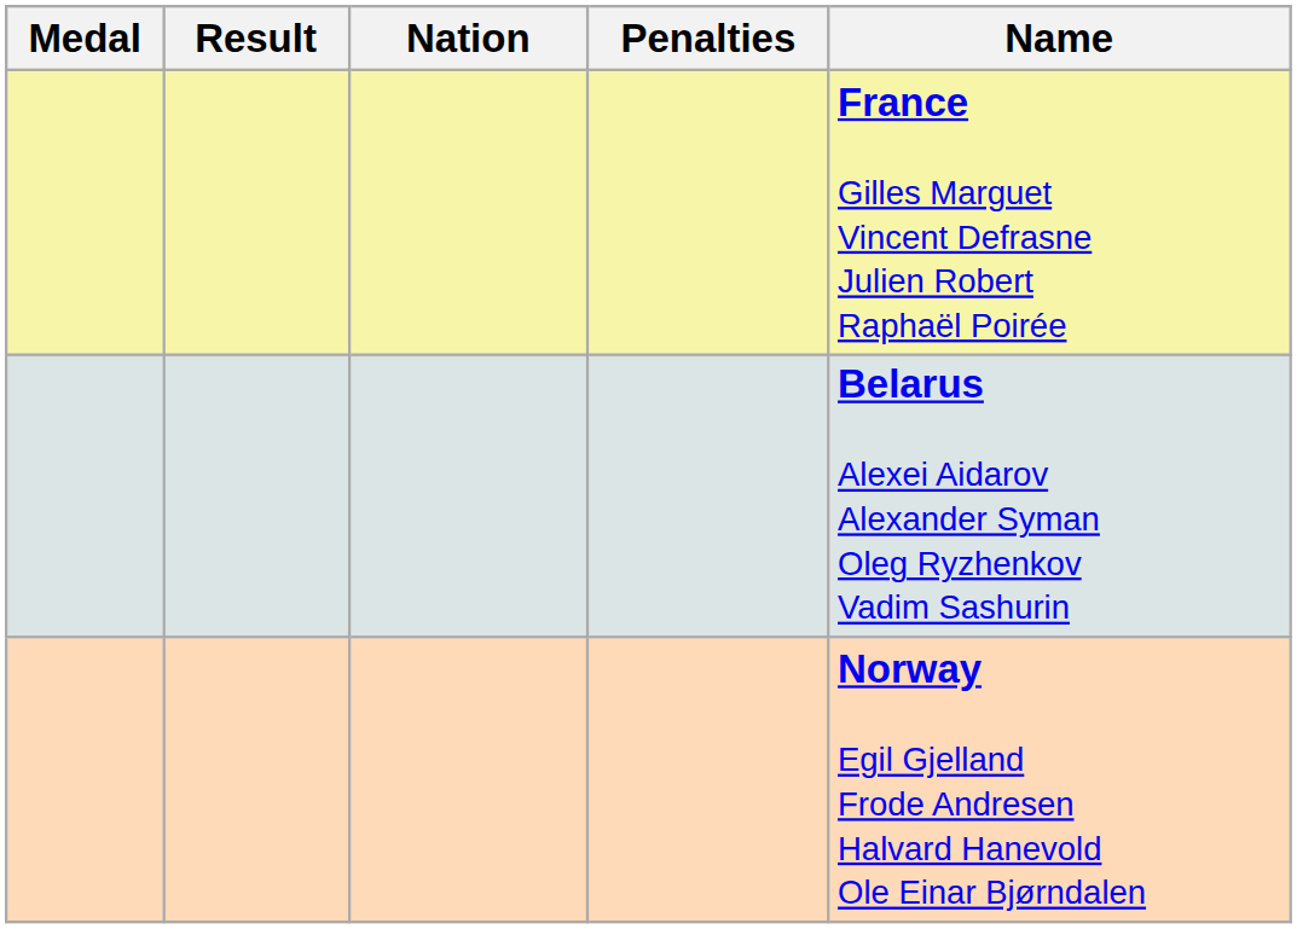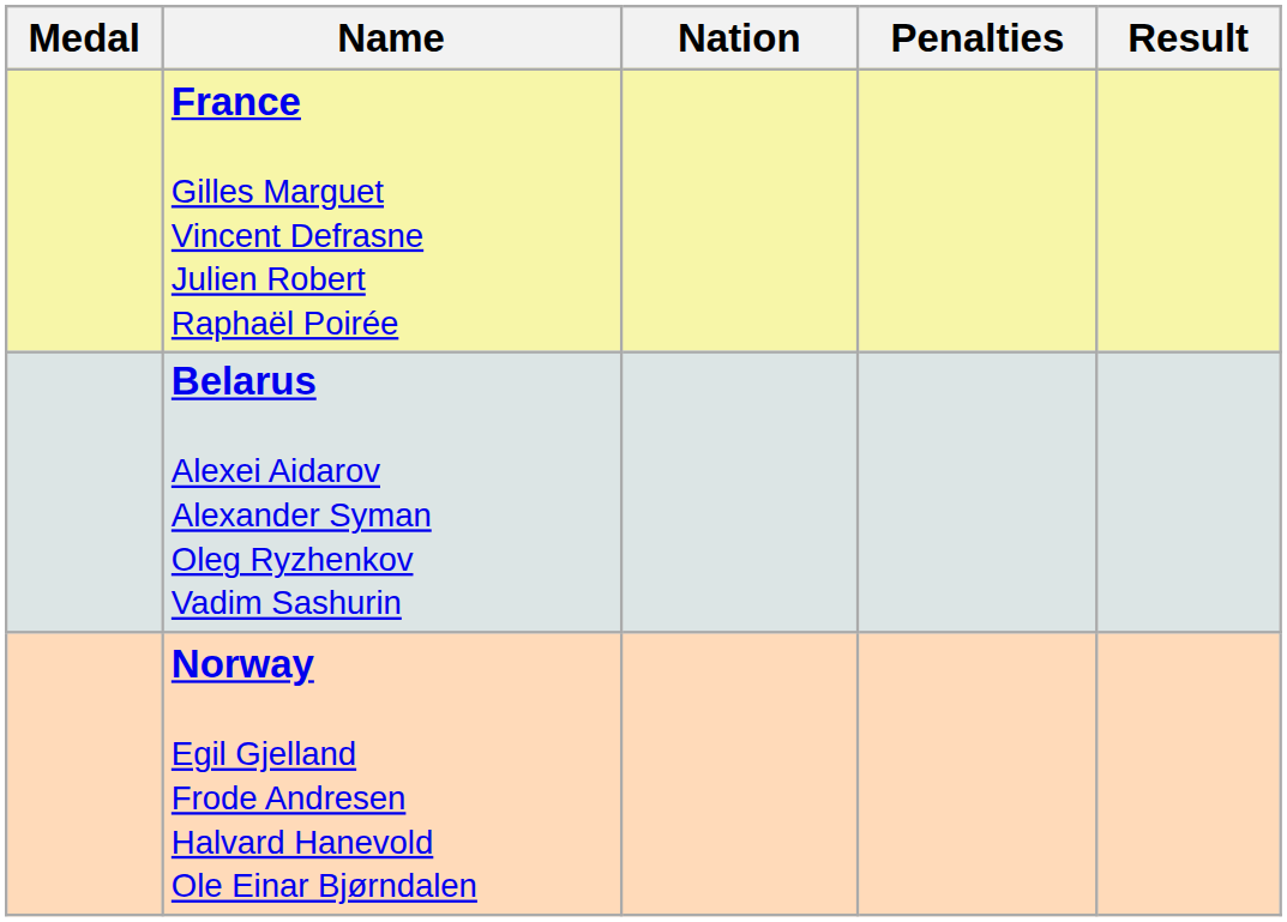columns swapped: Name <-> Result
